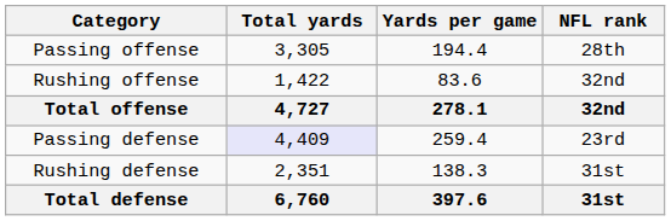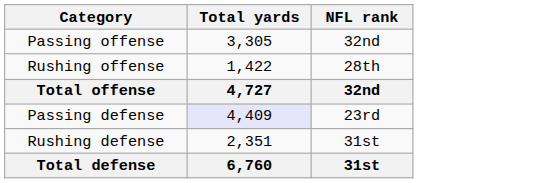- column: Yards per game | 194.4 | 83.6 | 278.1 | 259.4 | 138.3 | 397.6
Passing offense | NFL rank: 28th -> 32nd
Rushing offense | NFL rank: 32nd -> 28th
